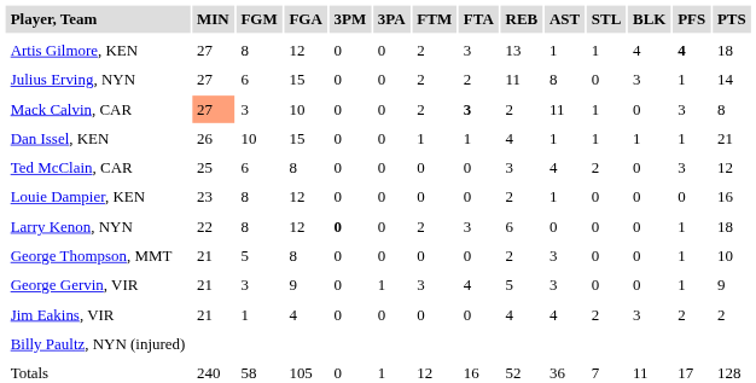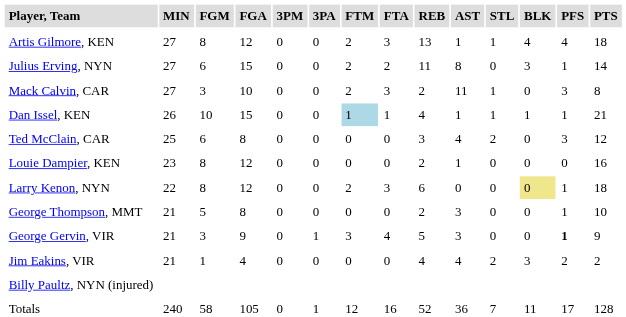Artis Gilmore, KEN | PFS: bold -> normal
Mack Calvin, CAR | MIN: lightsalmon background -> no background
Mack Calvin, CAR | FTA: bold -> normal
Dan Issel, KEN | FTM: no background -> lightblue background
Larry Kenon, NYN | 3PM: bold -> normal
Larry Kenon, NYN | BLK: no background -> khaki background
George Gervin, VIR | PFS: normal -> bold
